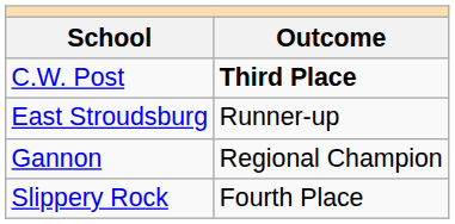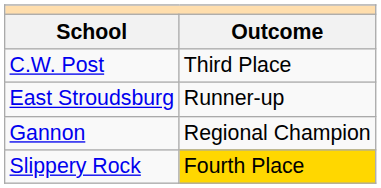C.W. Post | Outcome: bold -> normal
Slippery Rock | Outcome: no background -> gold background
